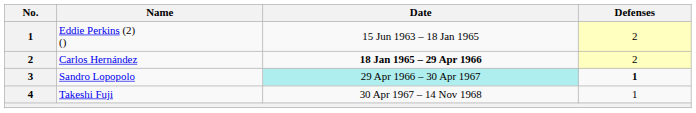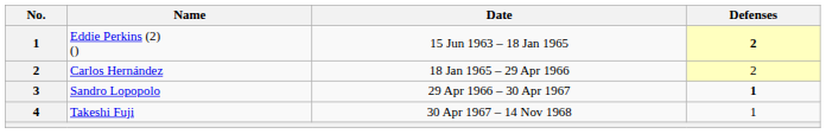Eddie Perkins (2) () | Defenses: normal -> bold
Carlos Hernández | Date: bold -> normal
Sandro Lopopolo | Date: paleturquoise background -> no background
